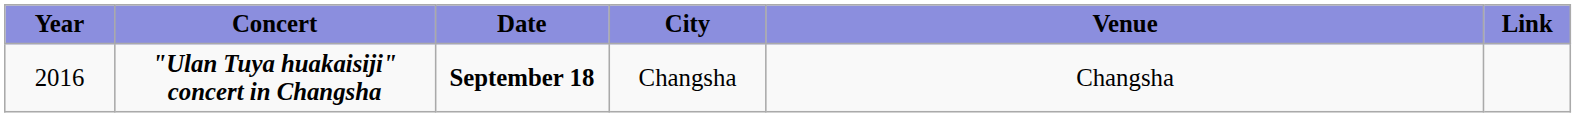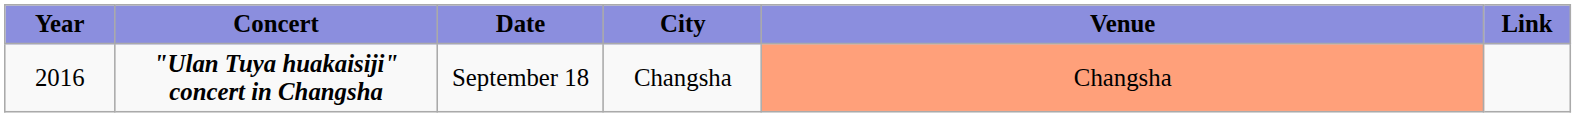"Ulan Tuya huakaisiji" concert in Changsha | Date: bold -> normal
"Ulan Tuya huakaisiji" concert in Changsha | Venue: no background -> lightsalmon background
